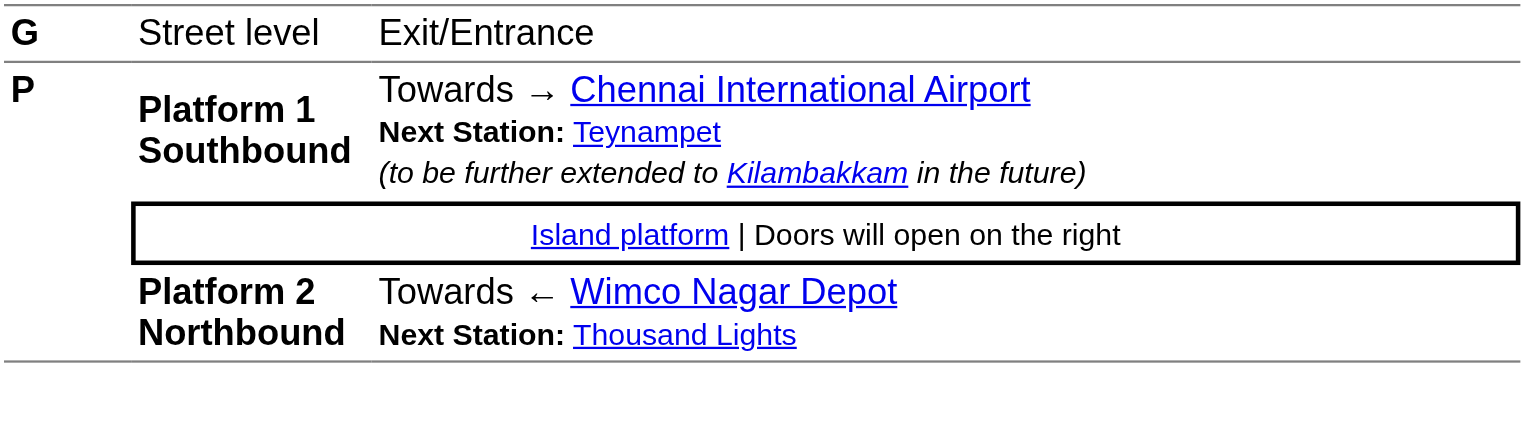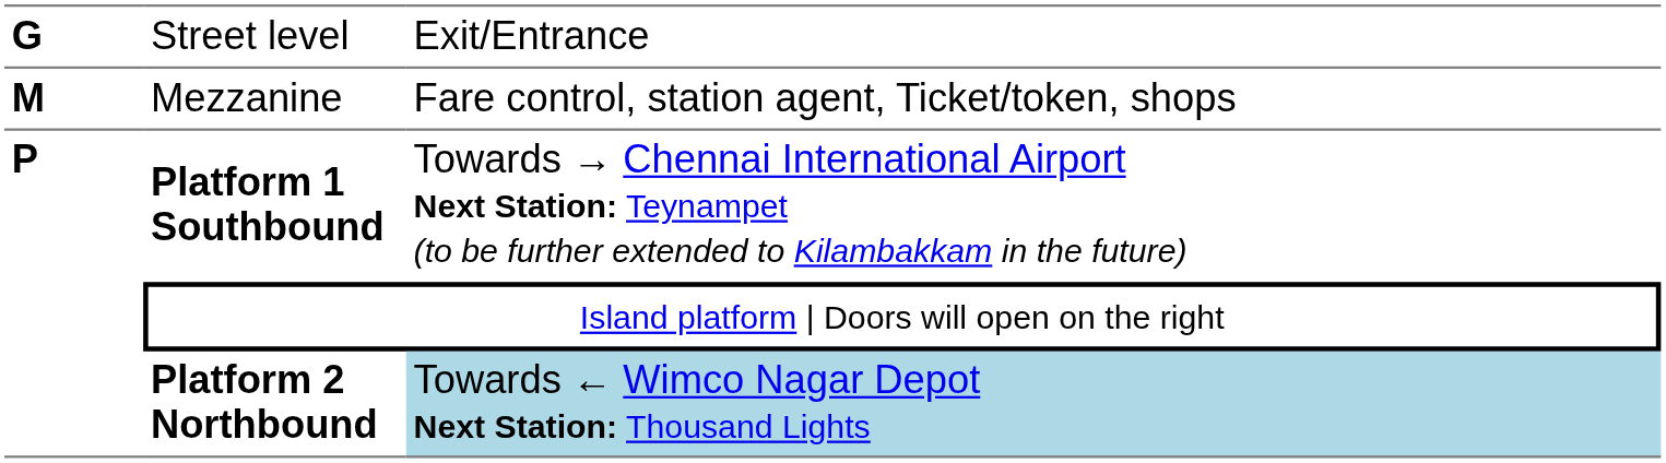+ row: M | Mezzanine | Fare control, station agent, Ticket/token, shops
Platform 2 Northbound | column 3: no background -> lightblue background
